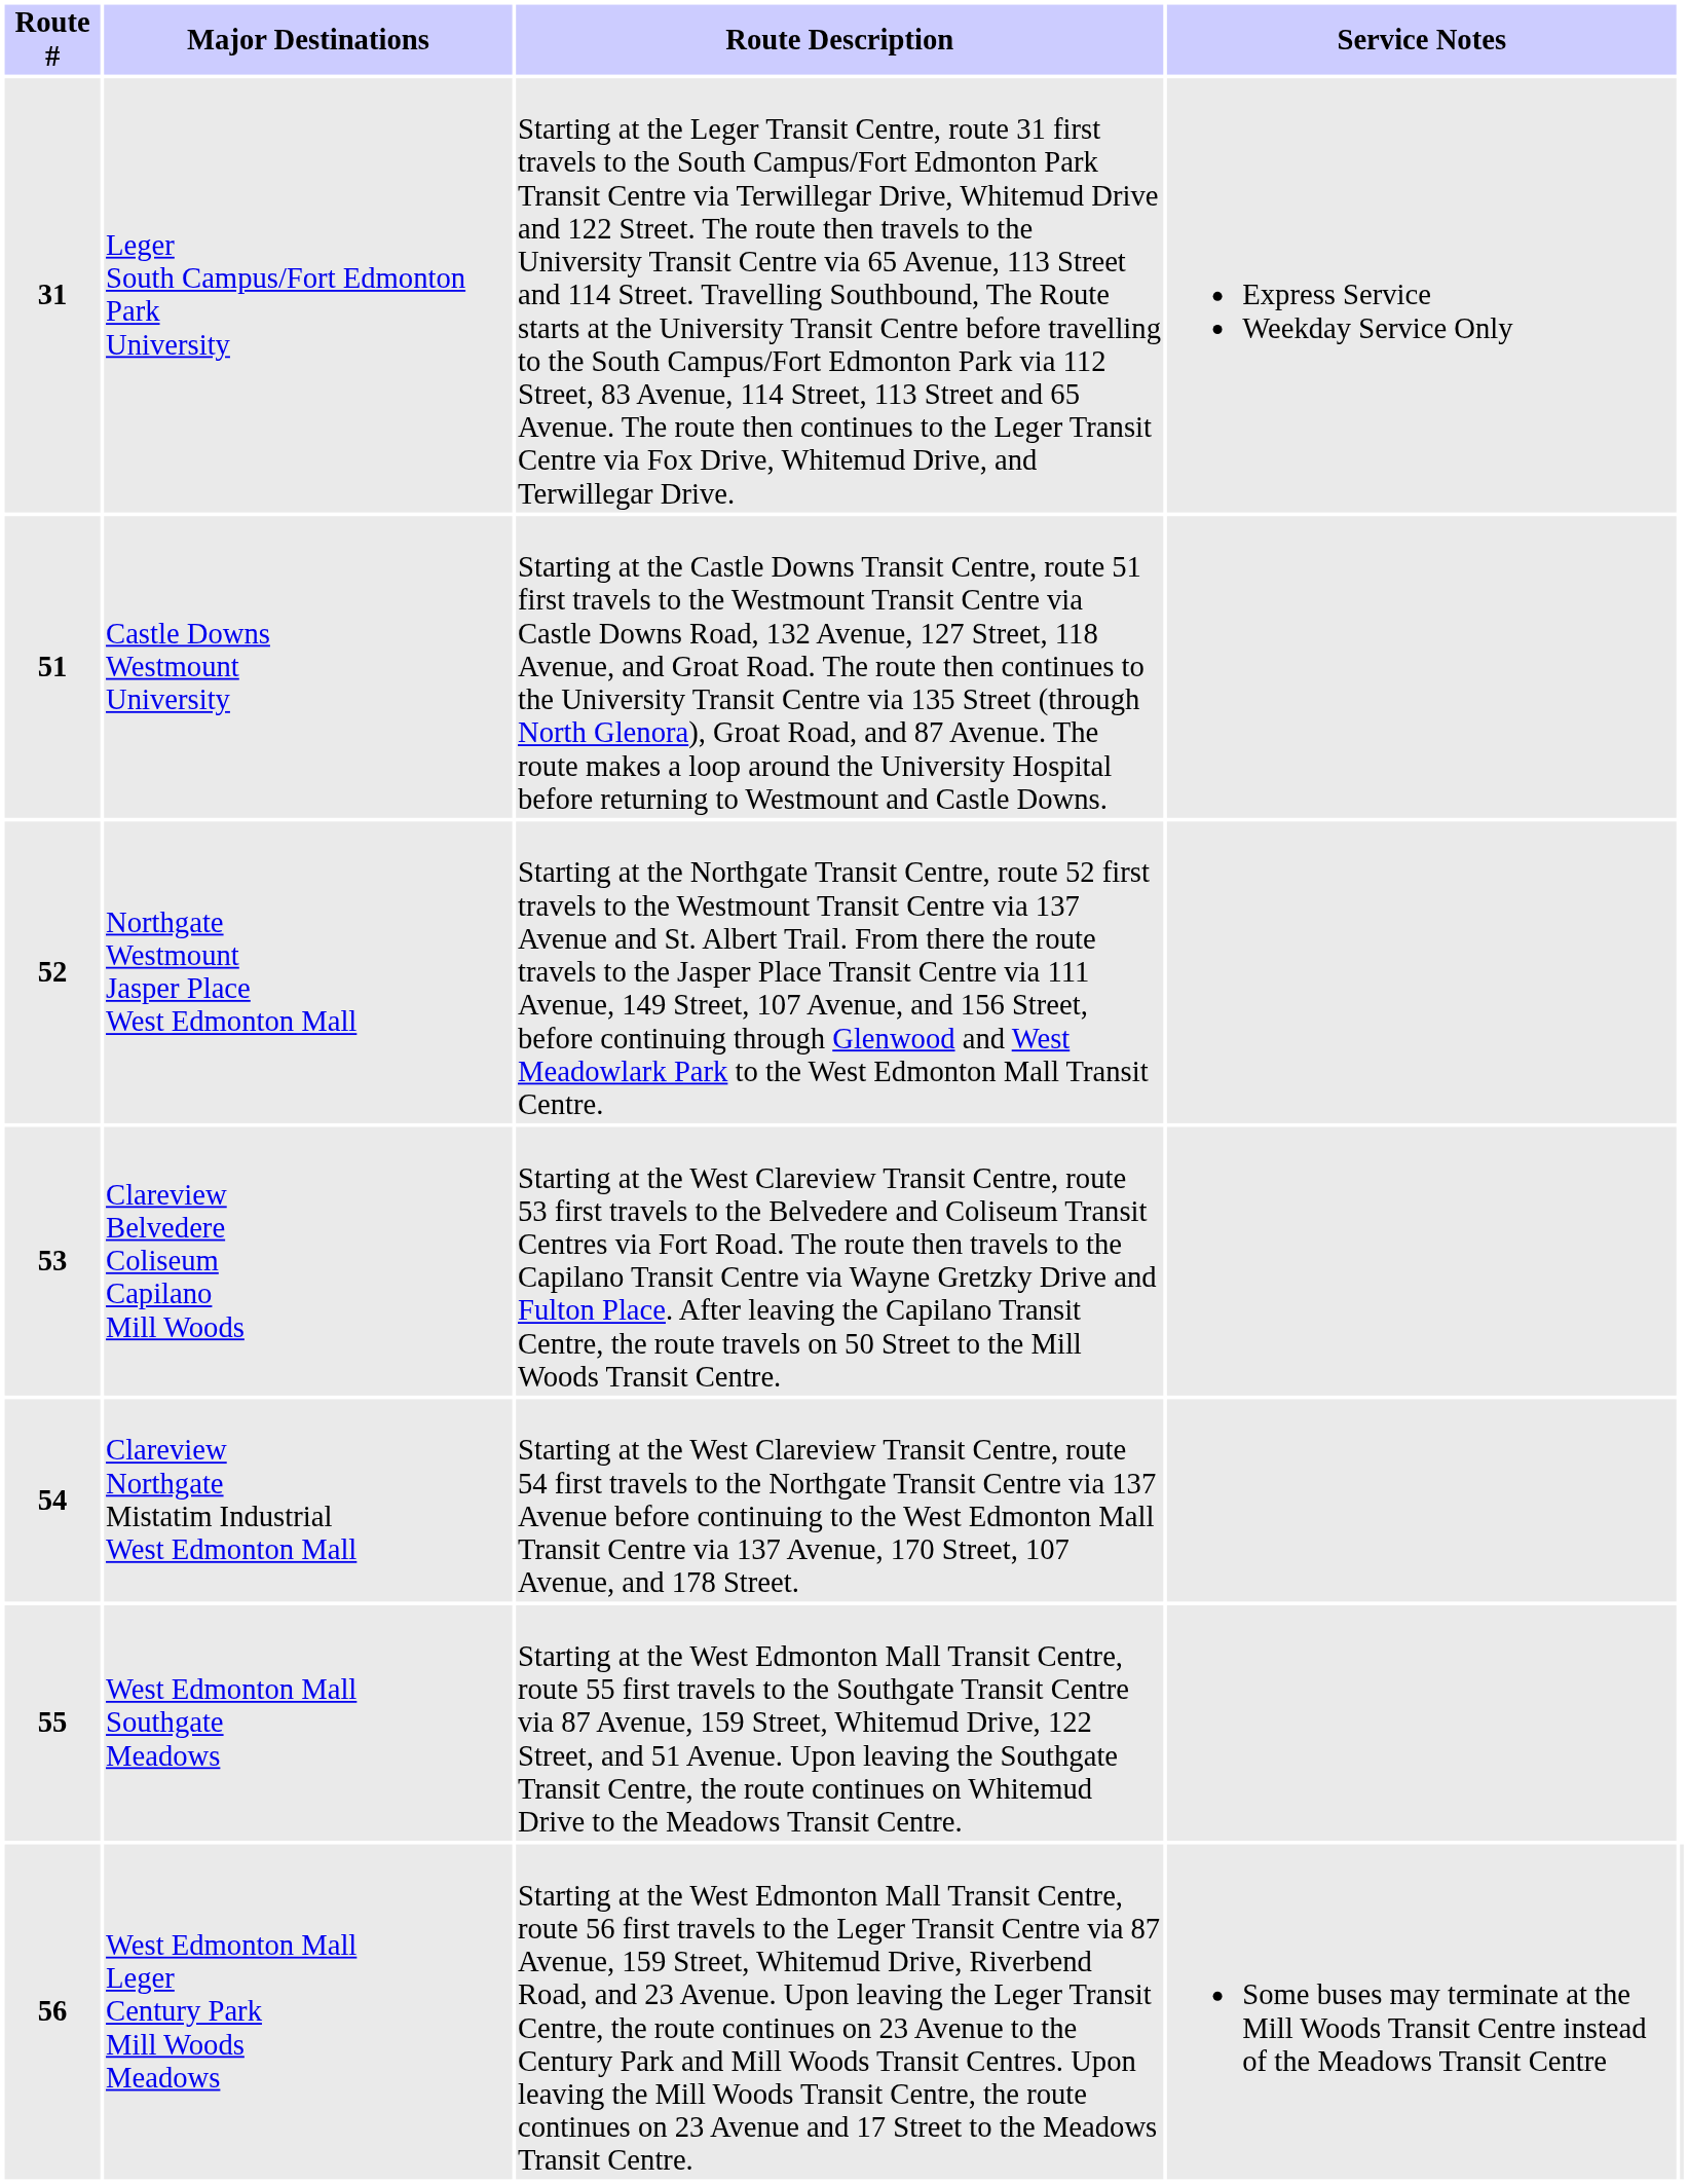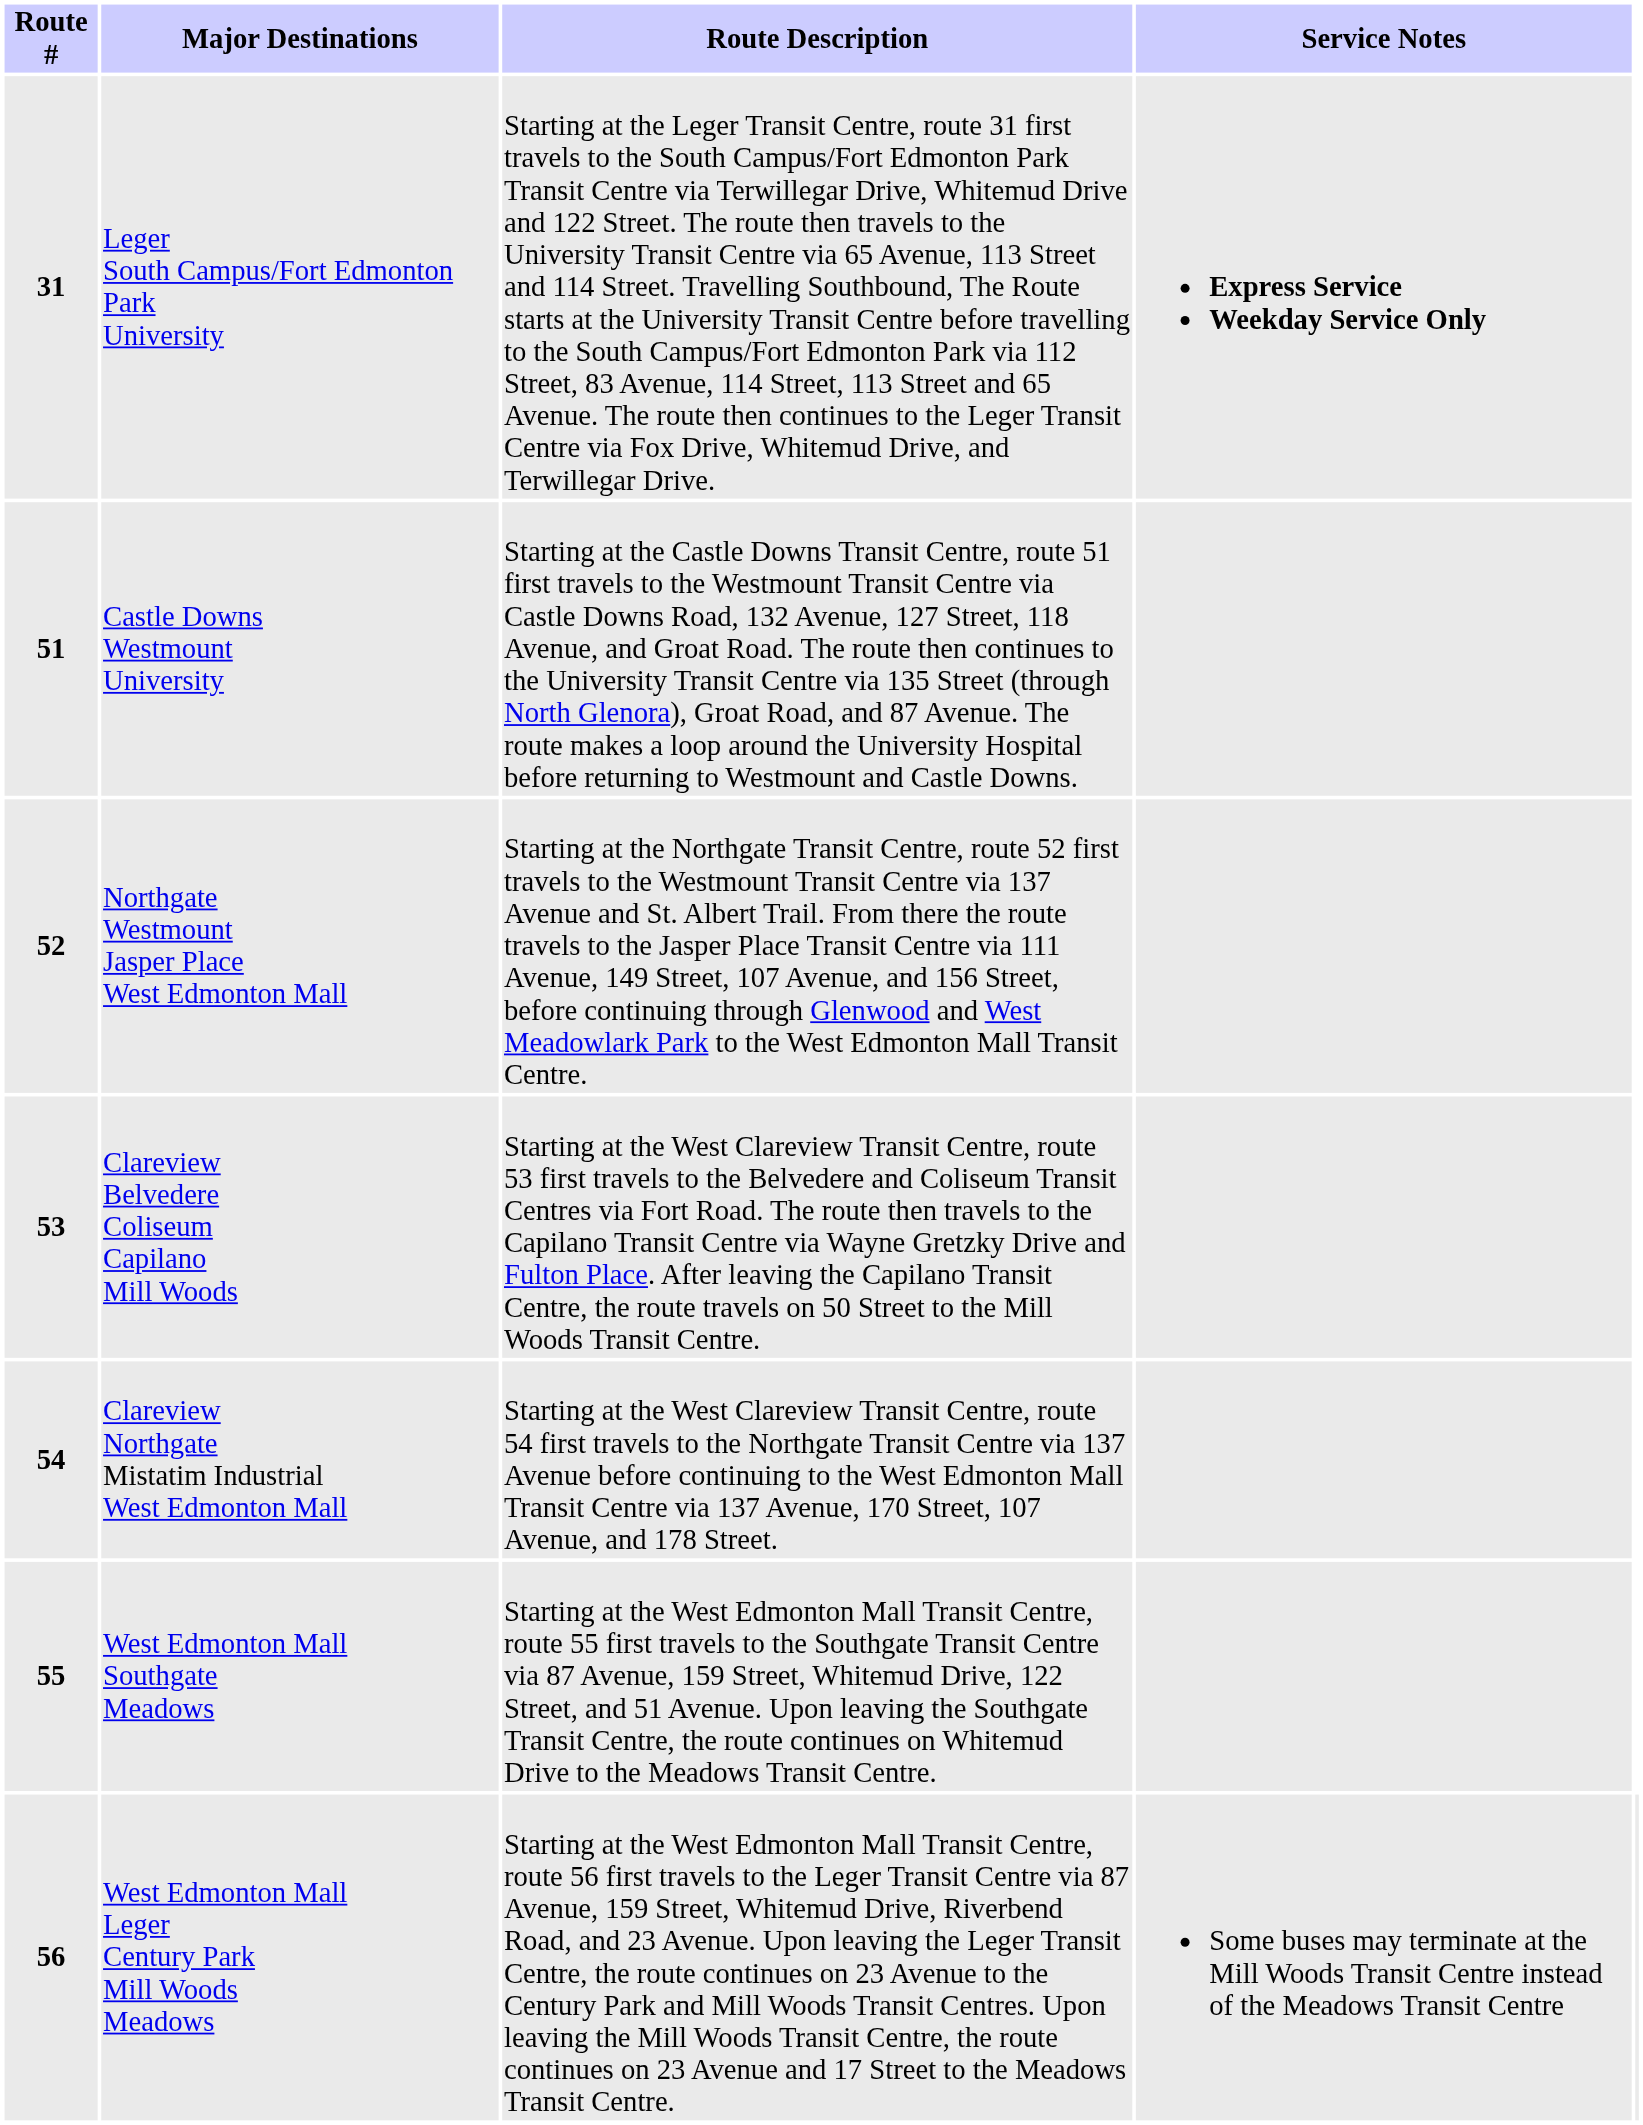Leger South Campus/Fort Edmonton Park University | Service Notes: normal -> bold
